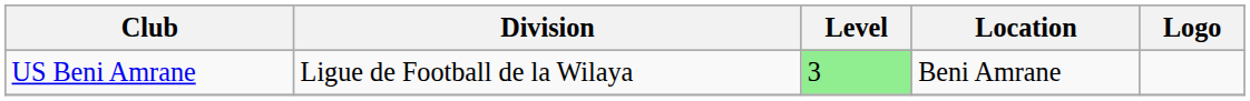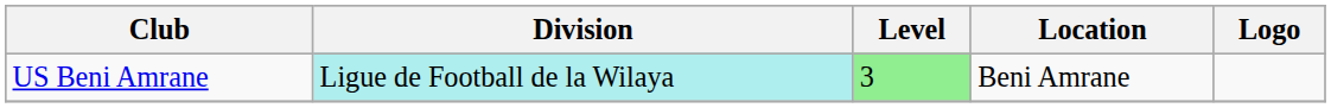US Beni Amrane | Division: no background -> paleturquoise background
